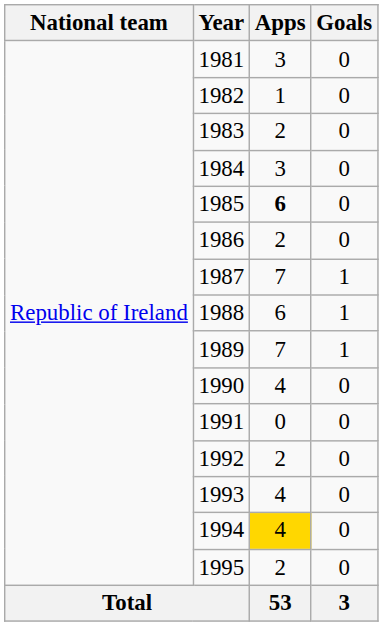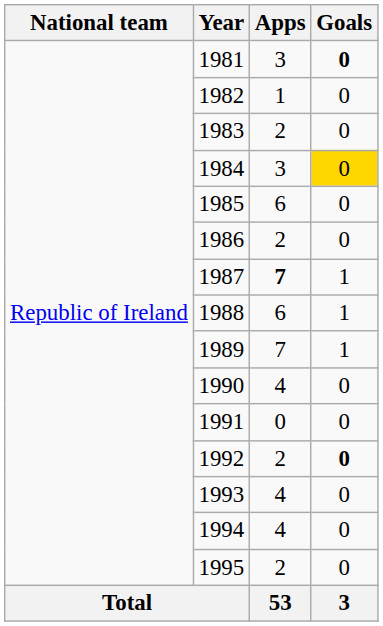1981 | Goals: normal -> bold
1984 | Goals: no background -> gold background
1985 | Apps: bold -> normal
1987 | Apps: normal -> bold
1992 | Goals: normal -> bold
1994 | Apps: gold background -> no background
